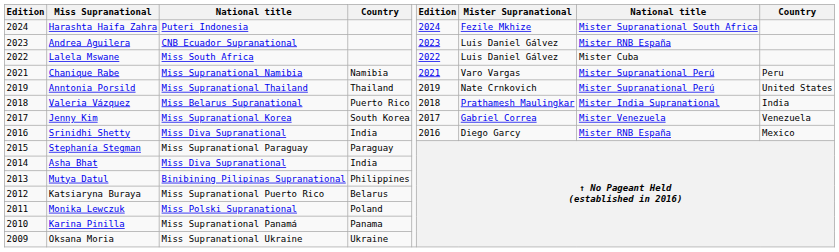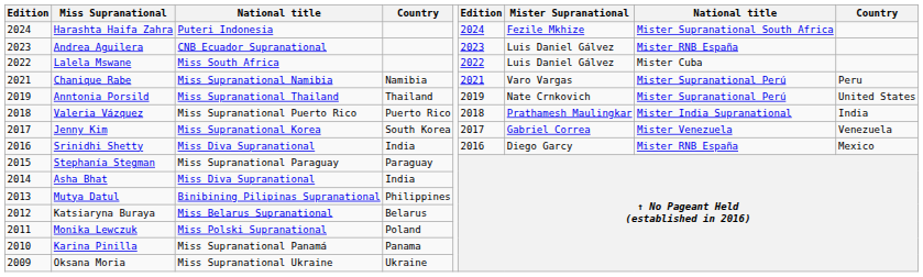Valeria Vázquez | column 3: Miss Belarus Supranational -> Miss Supranational Puerto Rico
Katsiaryna Buraya | column 3: Miss Supranational Puerto Rico -> Miss Belarus Supranational
